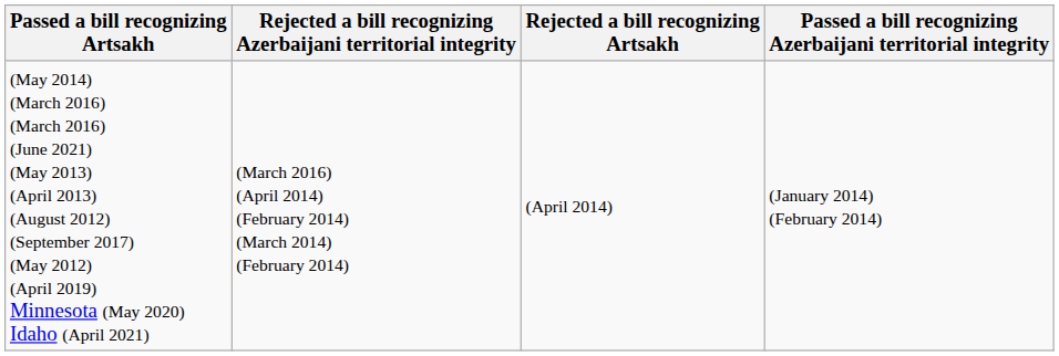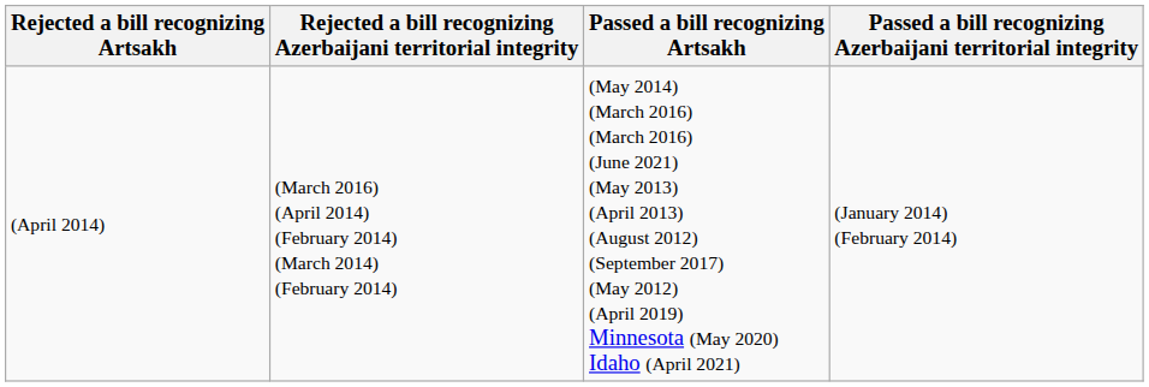columns swapped: Passed a bill recognizing Artsakh <-> Rejected a bill recognizing Artsakh
